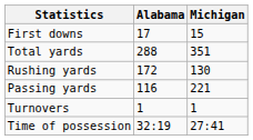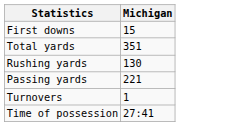- column: Alabama | 17 | 288 | 172 | 116 | 1 | 32:19
